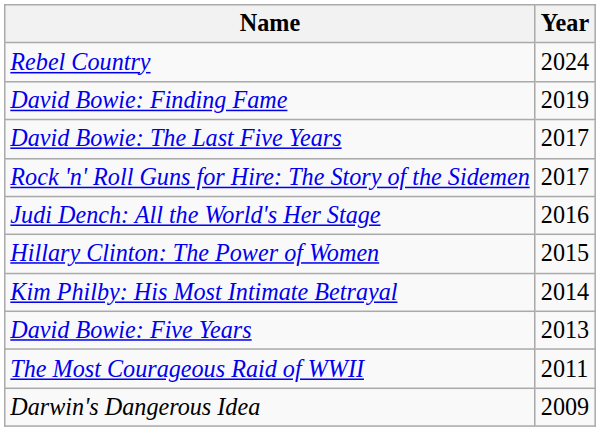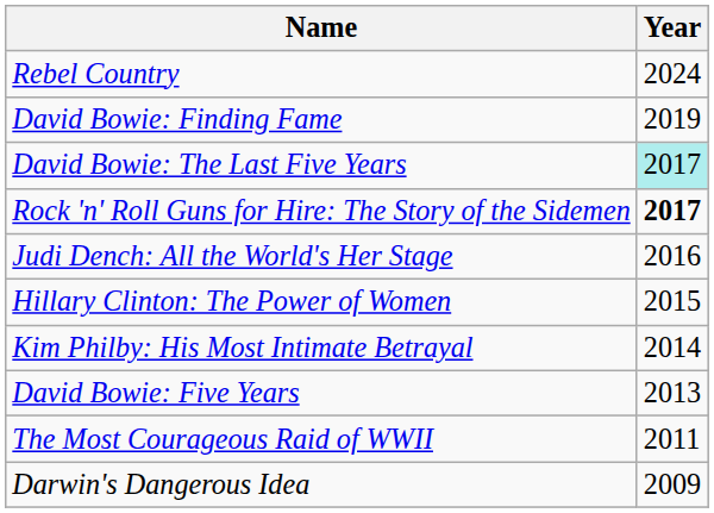David Bowie: The Last Five Years | Year: no background -> paleturquoise background
Rock 'n' Roll Guns for Hire: The Story of the Sidemen | Year: normal -> bold
